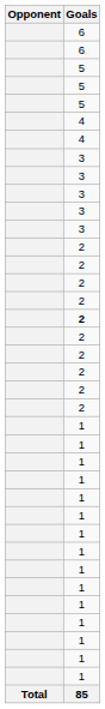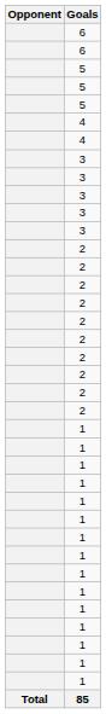row 18 | Goals: bold -> normal
